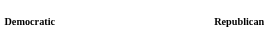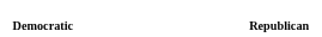- column: 9
